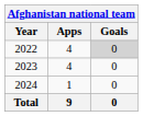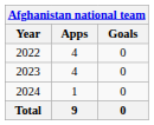2022 | Goals: lightgrey background -> no background
